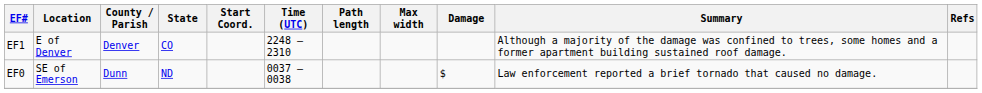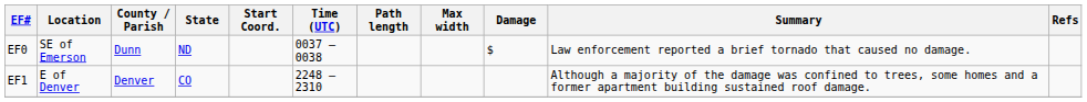rows swapped: EF1 <-> EF0
